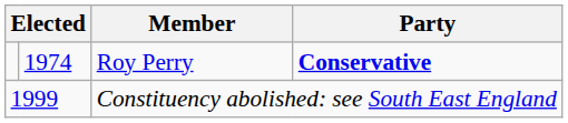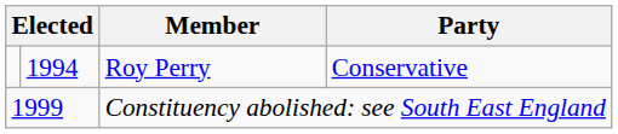Roy Perry | column 2: 1974 -> 1994
Roy Perry | Party: bold -> normal
